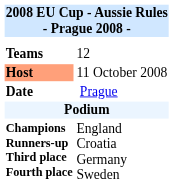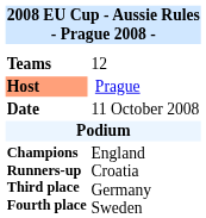row 3 | column 2: 11 October 2008 -> Prague
row 4 | column 2: Prague -> 11 October 2008
